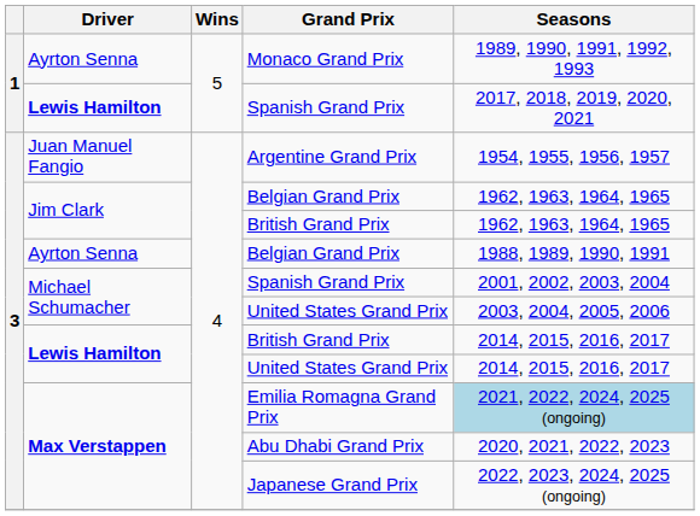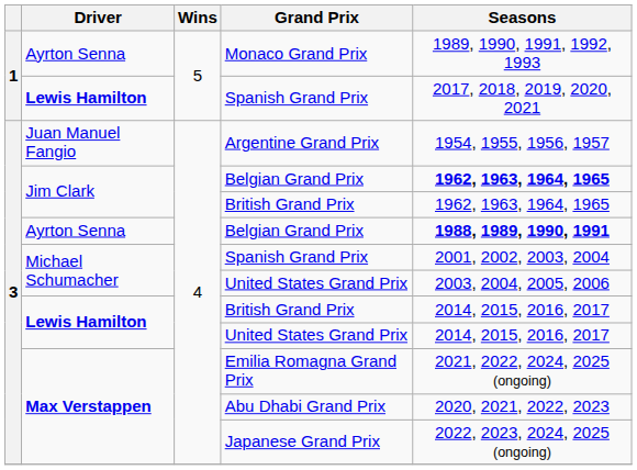Jim Clark / Belgian Grand Prix | Seasons: normal -> bold
Ayrton Senna / Belgian Grand Prix | Seasons: normal -> bold
Emilia Romagna Grand Prix | Seasons: lightblue background -> no background
